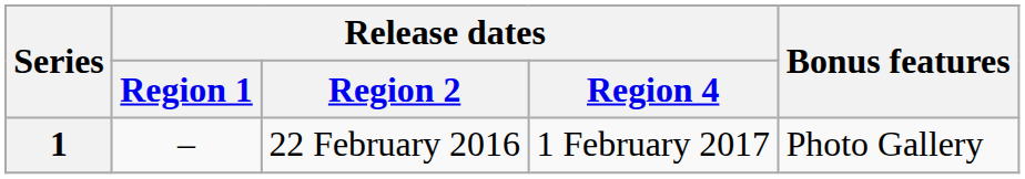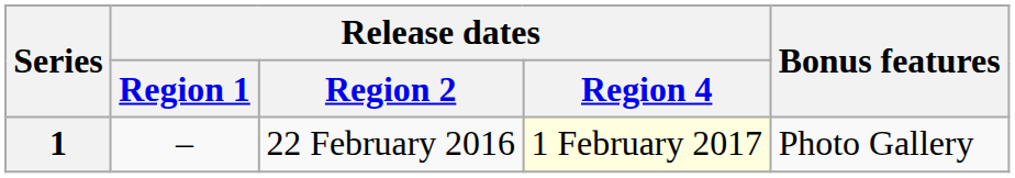1 | Release dates / Region 4: no background -> lightyellow background
